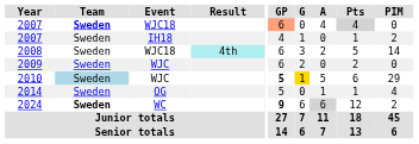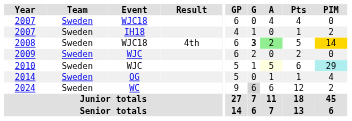2007 / WJC18 | Team: bold -> normal
2007 / WJC18 | GP: lightsalmon background -> no background
2007 / WJC18 | Pts: lightgrey background -> no background
2008 | Result: paleturquoise background -> no background
2008 | G: normal -> bold
2008 | A: no background -> lightgreen background
2008 | PIM: no background -> gold background
2010 | Team: lightblue background -> no background
2010 | GP: bold -> normal
2010 | G: gold background -> no background
2010 | A: no background -> lightyellow background
2010 | PIM: no background -> paleturquoise background
2024 | Team: bold -> normal
2024 | GP: bold -> normal
2024 | G: no background -> lightgrey background
2024 | A: lightgrey background -> no background
